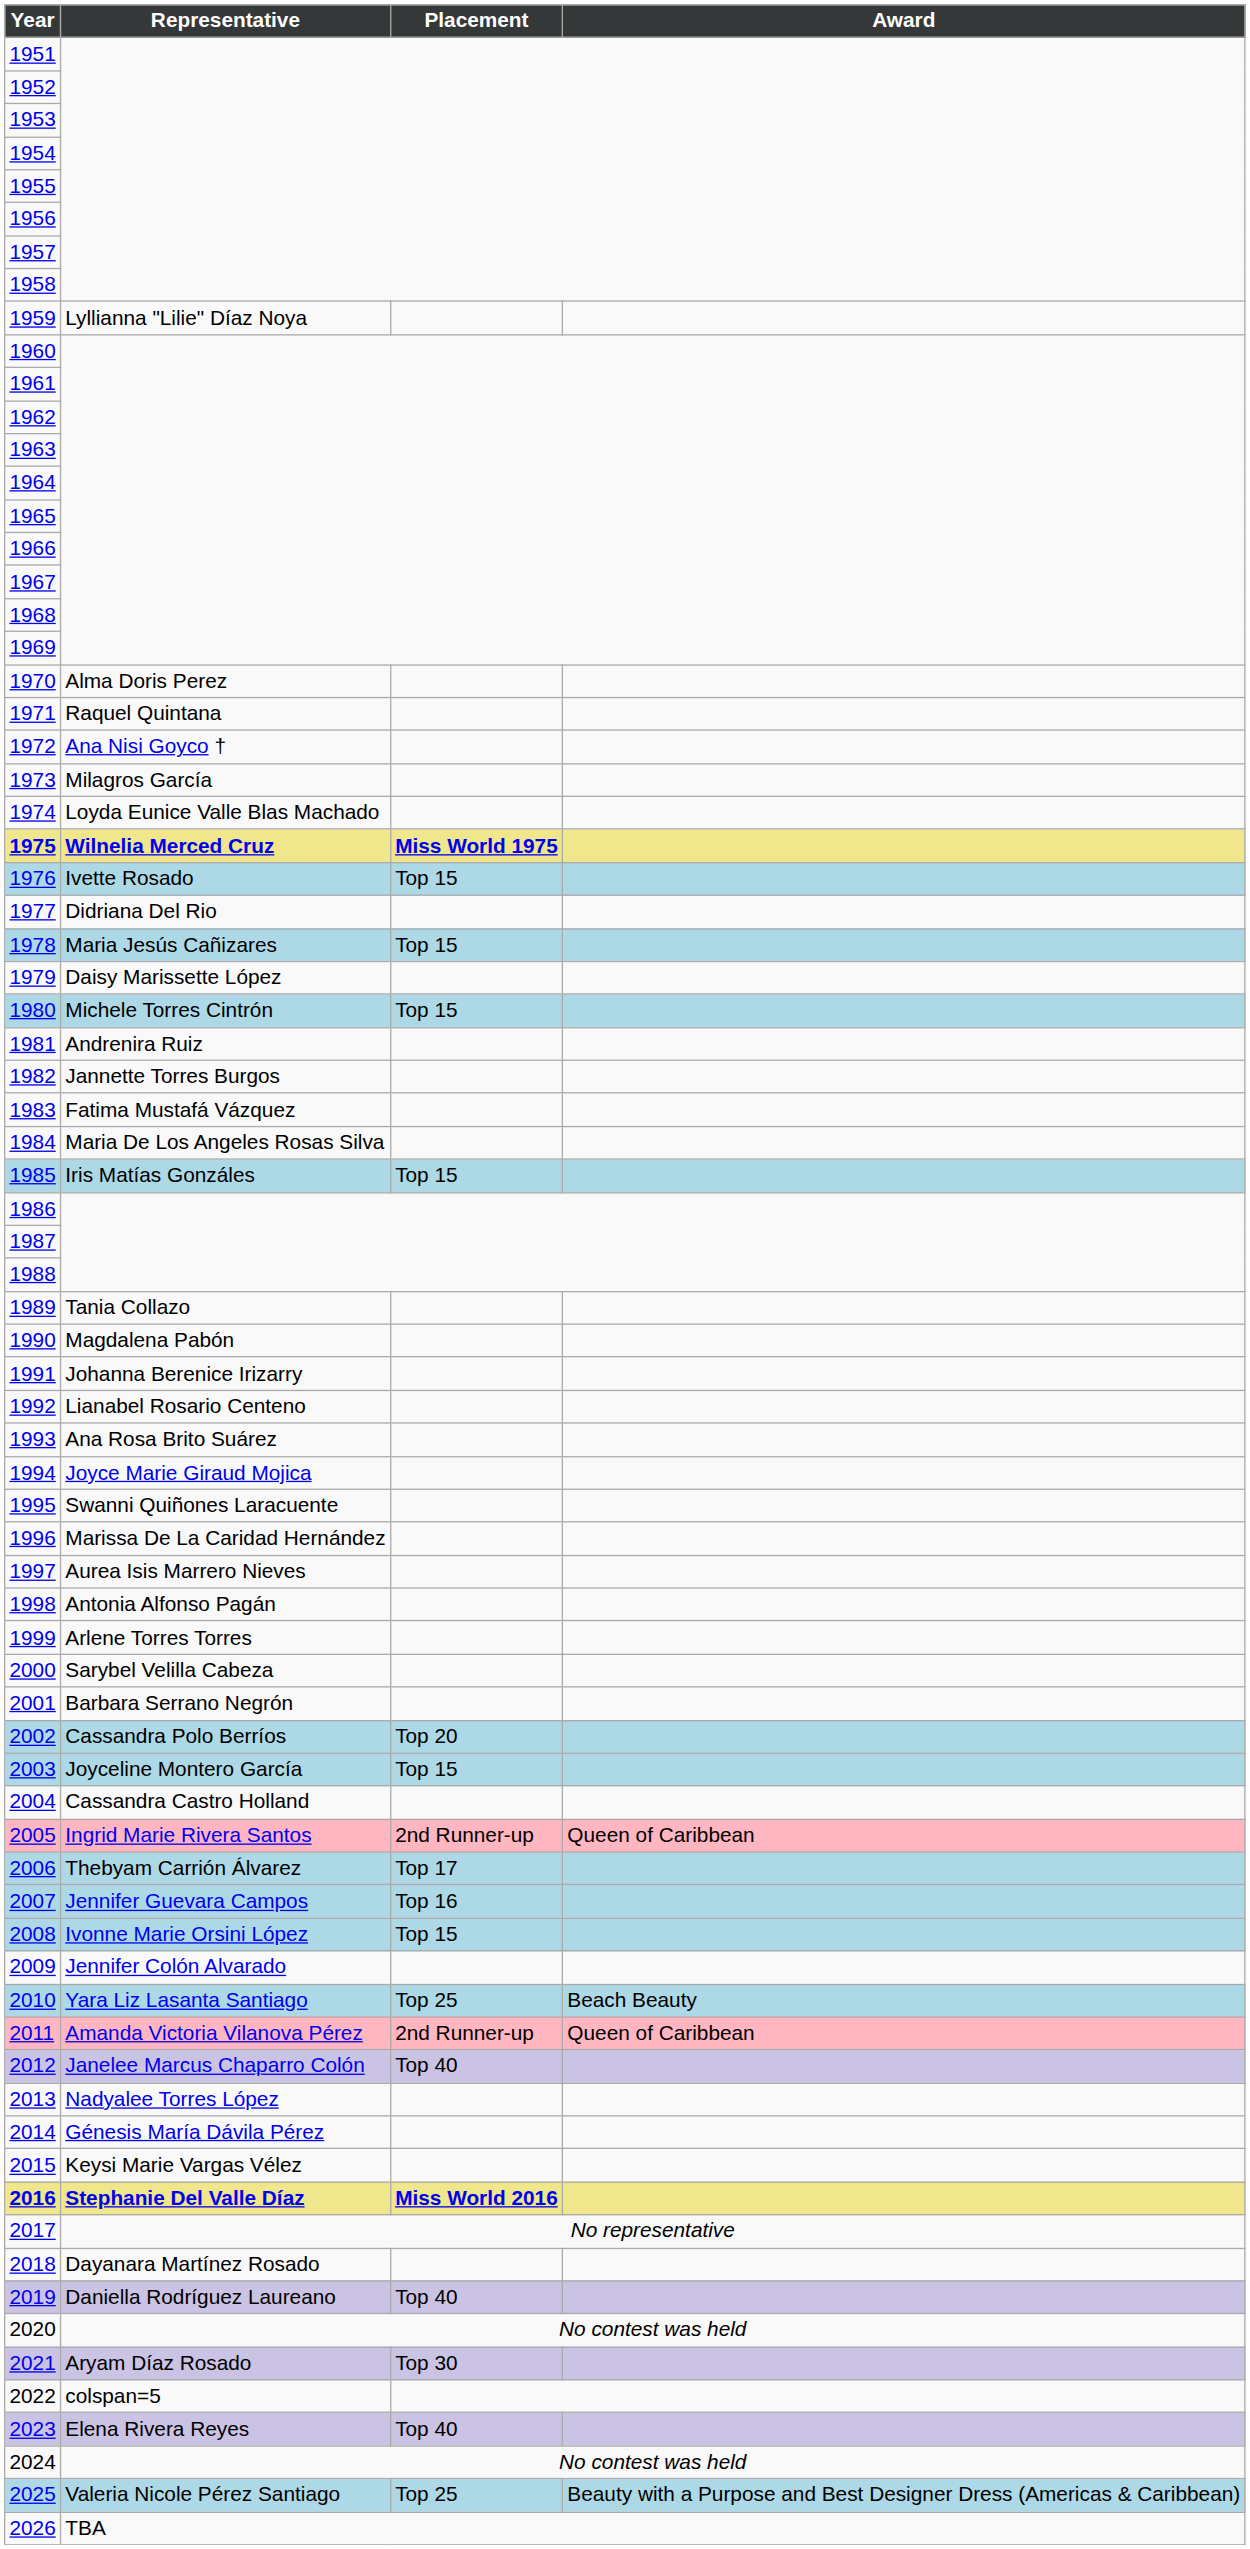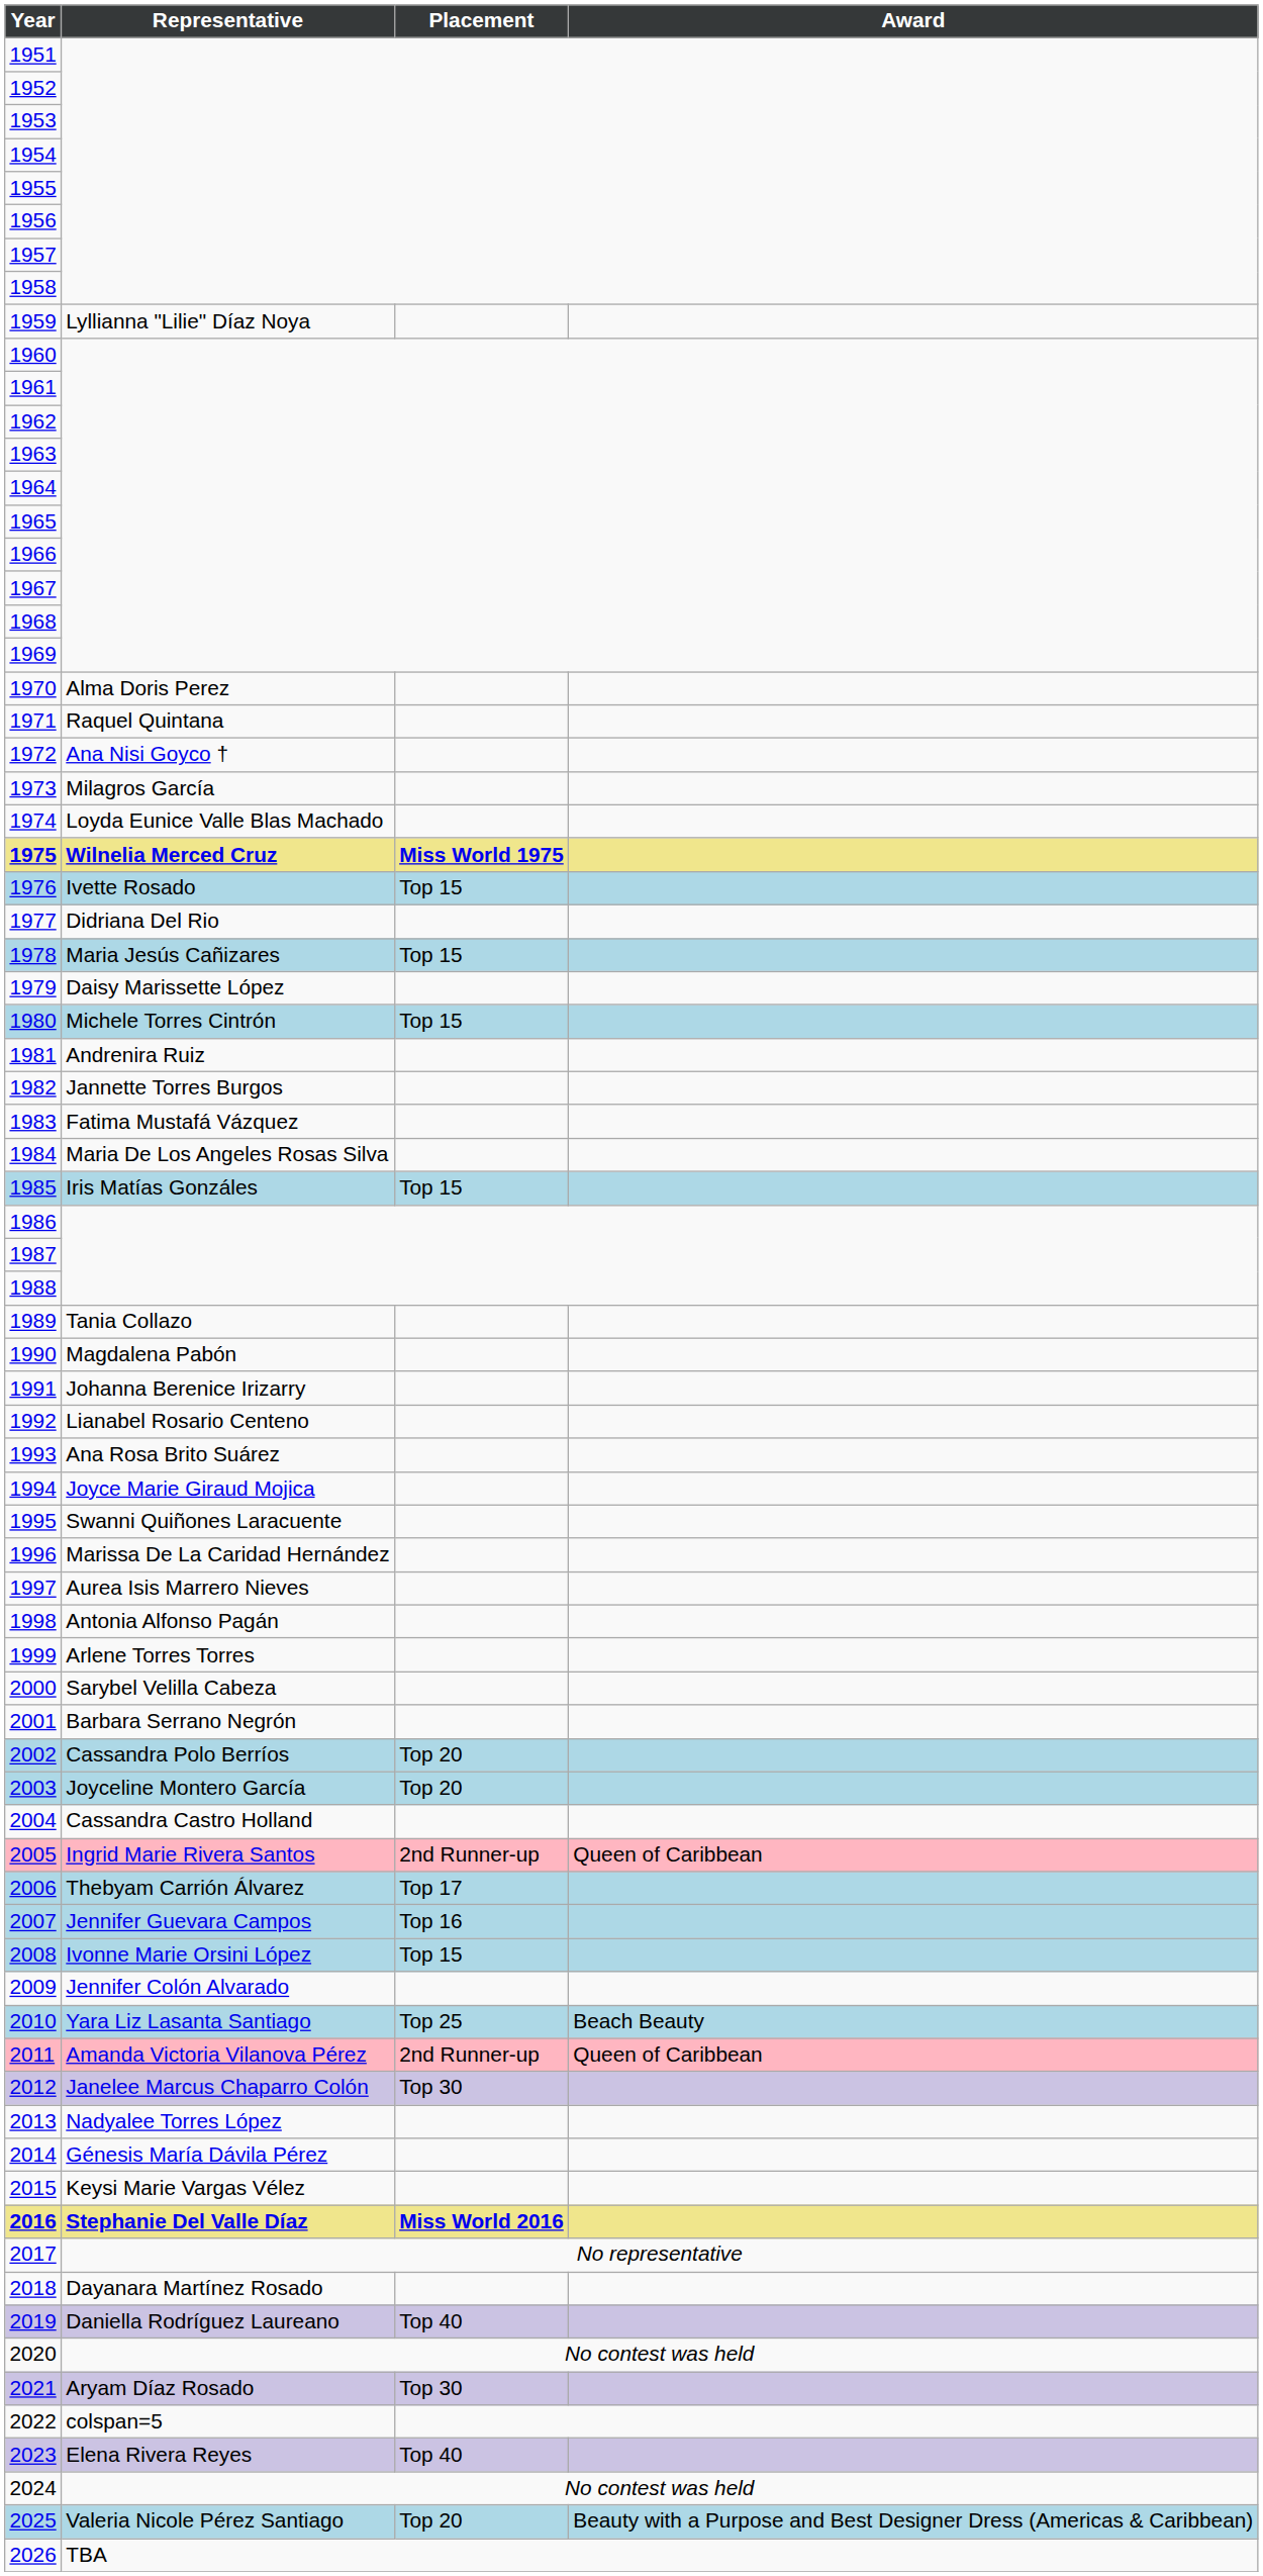2003 | Placement: Top 15 -> Top 20
2012 | Placement: Top 40 -> Top 30
2025 | Placement: Top 25 -> Top 20
